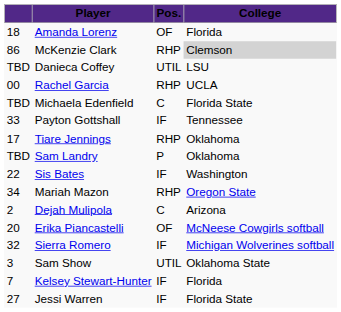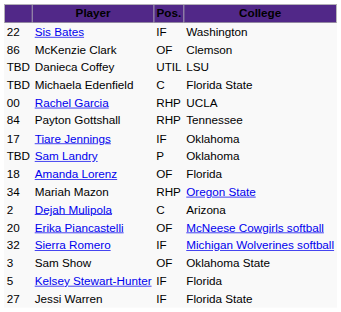rows swapped: Sis Bates <-> Amanda Lorenz
McKenzie Clark | Pos.: RHP -> OF
McKenzie Clark | College: lightgrey background -> no background
rows swapped: Michaela Edenfield <-> Rachel Garcia
Payton Gottshall | column 1: 33 -> 84
Payton Gottshall | Pos.: IF -> RHP
Tiare Jennings | Pos.: RHP -> IF
Sam Show | Pos.: UTIL -> OF
Kelsey Stewart-Hunter | column 1: 7 -> 5
